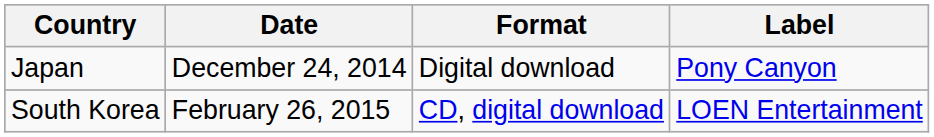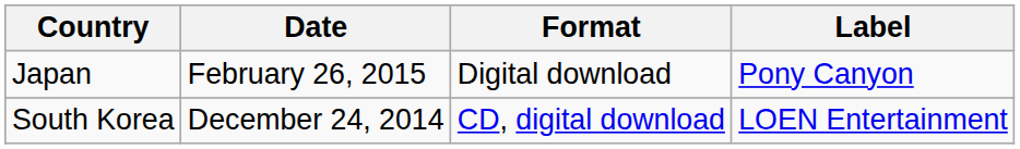Japan | Date: December 24, 2014 -> February 26, 2015
South Korea | Date: February 26, 2015 -> December 24, 2014
